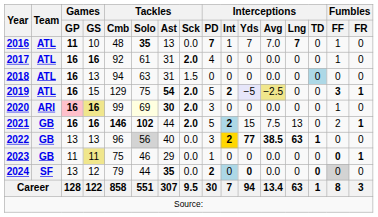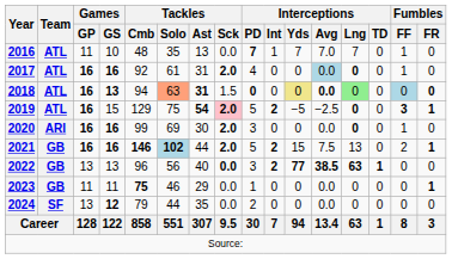2016 | Games / GP: bold -> normal
2016 | Tackles / Solo: bold -> normal
2016 | Interceptions / Lng: bold -> normal
2017 | Interceptions / Avg: no background -> lightblue background
2017 | Interceptions / Lng: normal -> bold
2018 | Games / GS: normal -> bold
2018 | Tackles / Solo: no background -> lightsalmon background
2018 | Tackles / Ast: normal -> bold
2018 | Interceptions / PD: normal -> bold
2018 | Interceptions / Yds: no background -> khaki background
2018 | Interceptions / Avg: normal -> bold
2018 | Interceptions / Lng: no background -> lightgreen background
2018 | Interceptions / TD: lightblue background -> no background
2018 | Fumbles / FF: no background -> lightblue background
2018 | Fumbles / FR: normal -> bold
2019 | Tackles / Sck: no background -> pink background
2019 | Interceptions / Yds: lavender background -> no background
2019 | Interceptions / Avg: khaki background -> no background
2019 | Interceptions / Lng: normal -> bold
2020 | Games / GP: pink background -> no background
2020 | Games / GS: khaki background -> no background
2020 | Tackles / Solo: lightyellow background -> no background
2020 | Tackles / Ast: bold -> normal
2020 | Interceptions / Lng: normal -> bold
2021 | Tackles / Solo: no background -> lightblue background
2021 | Interceptions / Int: lightblue background -> no background
2022 | Tackles / Solo: lightgrey background -> no background
2022 | Tackles / Sck: normal -> bold
2022 | Interceptions / Int: gold background -> no background
2023 | Games / GS: khaki background -> no background
2023 | Tackles / Cmb: normal -> bold
2023 | Fumbles / FF: bold -> normal
2024 | Games / GS: normal -> bold
2024 | Tackles / Ast: bold -> normal
2024 | Interceptions / PD: bold -> normal
2024 | Interceptions / Int: lightblue background -> no background
2024 | Interceptions / Yds: bold -> normal
2024 | Interceptions / TD: bold -> normal
2024 | Fumbles / FF: lightgrey background -> no background
